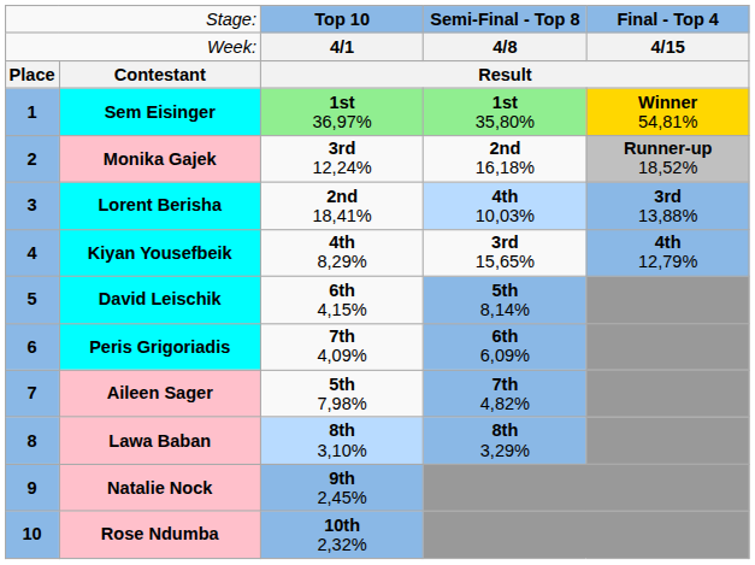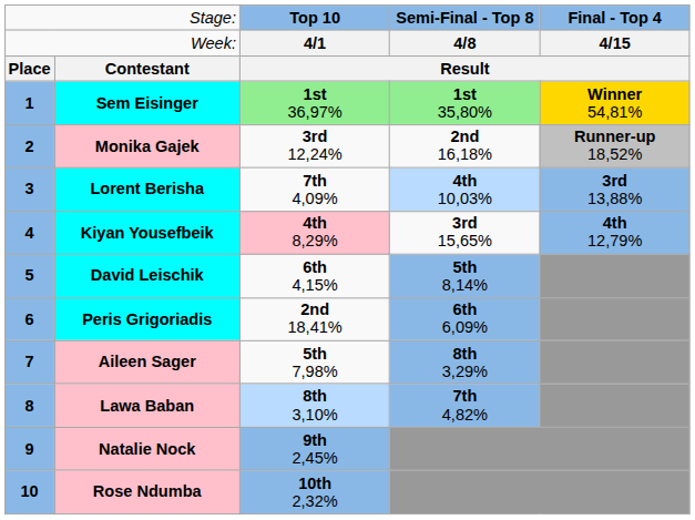Lorent Berisha | column 3: 2nd 18,41% -> 7th 4,09%
Kiyan Yousefbeik | column 3: no background -> pink background
Peris Grigoriadis | column 3: 7th 4,09% -> 2nd 18,41%
Aileen Sager | column 4: 7th 4,82% -> 8th 3,29%
Lawa Baban | column 4: 8th 3,29% -> 7th 4,82%
